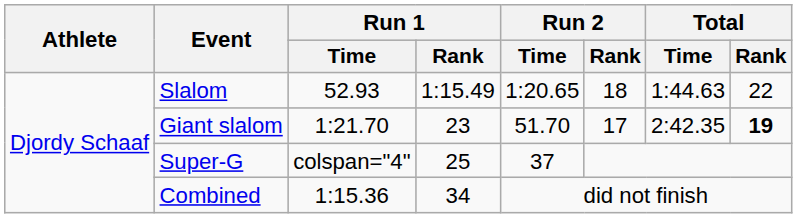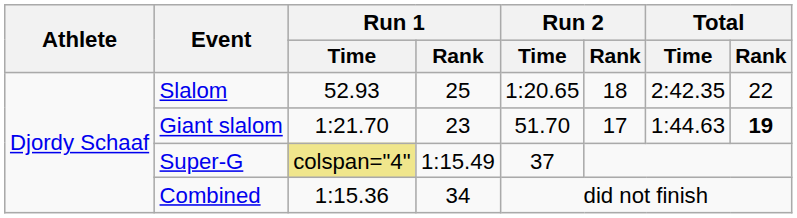Slalom | Run 1 / Rank: 1:15.49 -> 25
Slalom | Total / Time: 1:44.63 -> 2:42.35
Giant slalom | Total / Time: 2:42.35 -> 1:44.63
Super-G | Run 1 / Time: no background -> khaki background
Super-G | Run 1 / Rank: 25 -> 1:15.49
